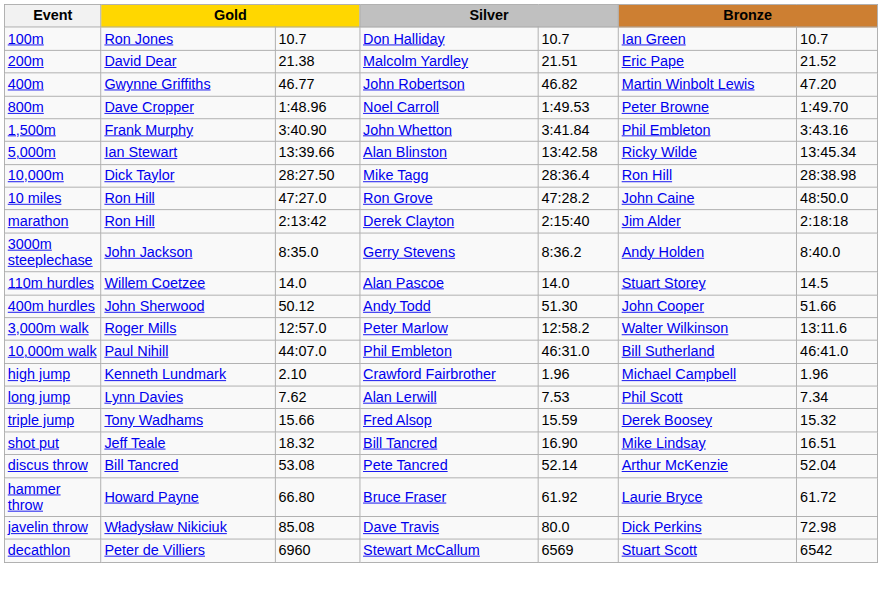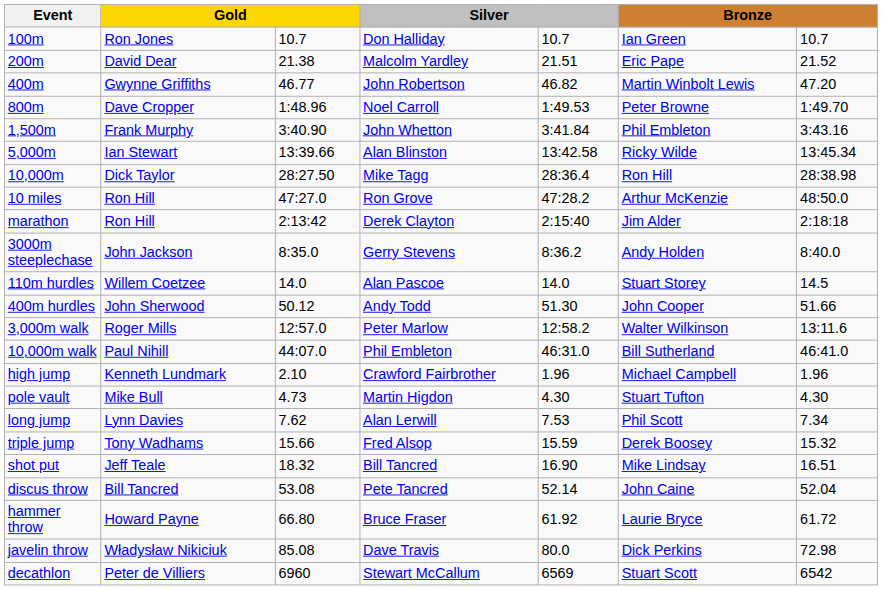10 miles | column 6: John Caine -> Arthur McKenzie
+ row: pole vault | Mike Bull | 4.73 | Martin Higdon | 4.30 | Stuart Tufton | 4.30
discus throw | column 6: Arthur McKenzie -> John Caine
